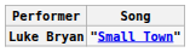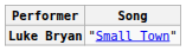Luke Bryan | Song: bold -> normal
